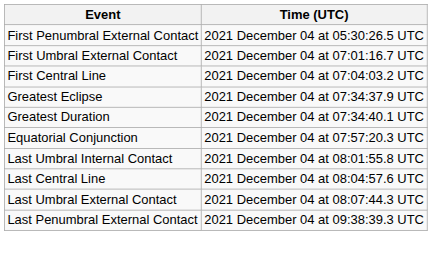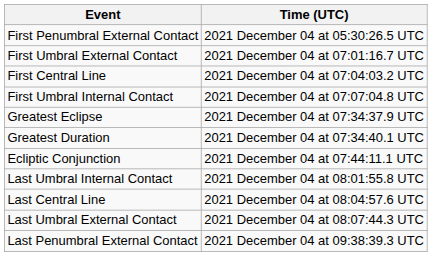+ row: First Umbral Internal Contact | 2021 December 04 at 07:07:04.8 UTC
+ row: Ecliptic Conjunction | 2021 December 04 at 07:44:11.1 UTC
- row: Equatorial Conjunction | 2021 December 04 at 07:57:20.3 UTC
